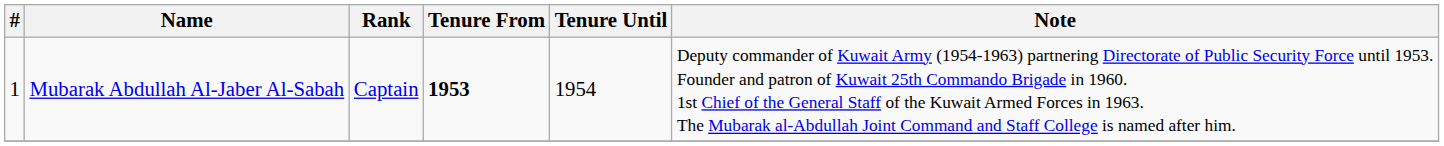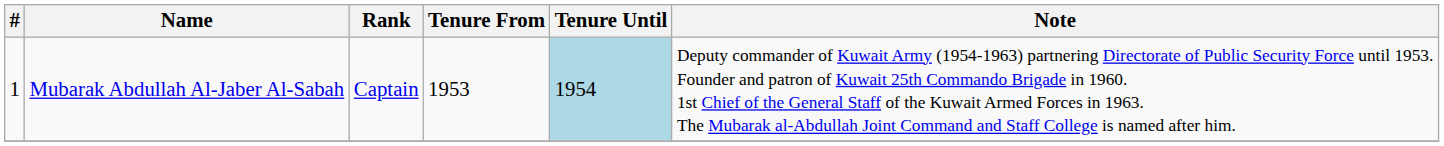Mubarak Abdullah Al-Jaber Al-Sabah | Tenure From: bold -> normal
Mubarak Abdullah Al-Jaber Al-Sabah | Tenure Until: no background -> lightblue background
